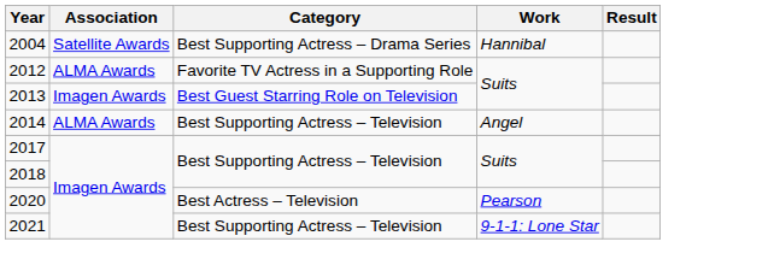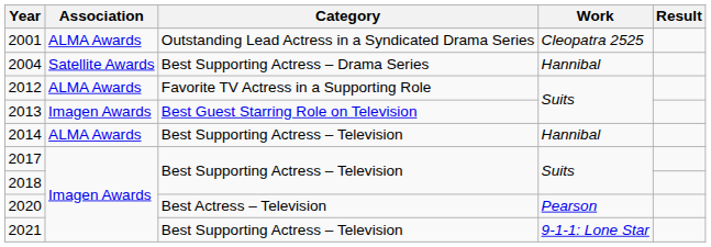+ row: 2001 | ALMA Awards | Outstanding Lead Actress in a Syndicated Drama Series | Cleopatra 2525
2014 | Work: Angel -> Hannibal
